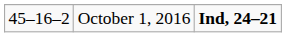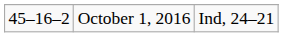October 1, 2016 | column 3: bold -> normal
